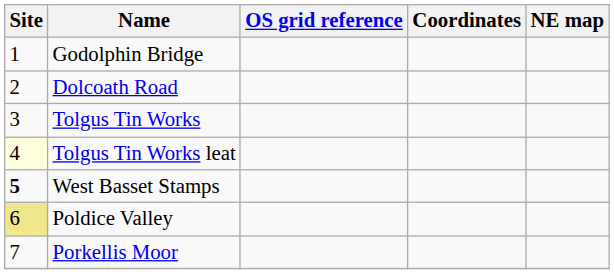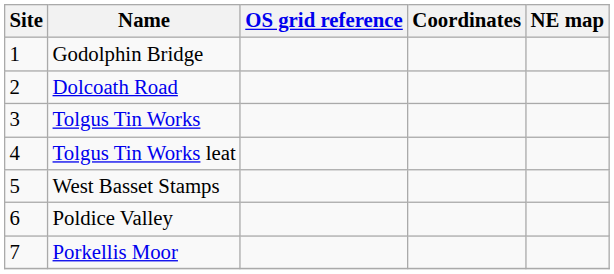Tolgus Tin Works leat | Site: lightyellow background -> no background
West Basset Stamps | Site: bold -> normal
Poldice Valley | Site: khaki background -> no background
